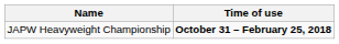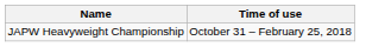JAPW Heavyweight Championship | Time of use: bold -> normal
